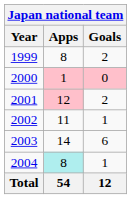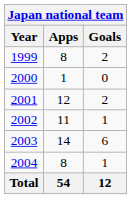2000 | Apps: pink background -> no background
2000 | Goals: pink background -> no background
2001 | Apps: pink background -> no background
2004 | Apps: paleturquoise background -> no background
